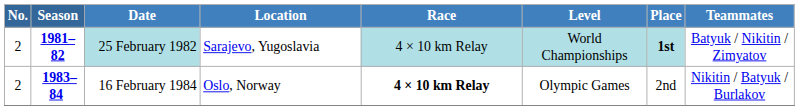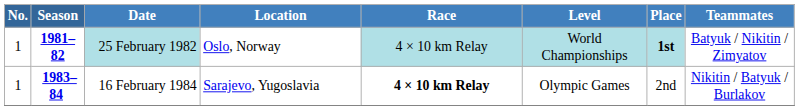25 February 1982 | No.: 2 -> 1
25 February 1982 | Location: Sarajevo, Yugoslavia -> Oslo, Norway
16 February 1984 | No.: 2 -> 1
16 February 1984 | Location: Oslo, Norway -> Sarajevo, Yugoslavia
